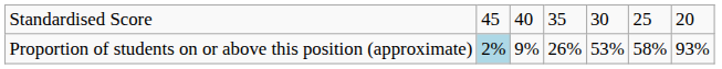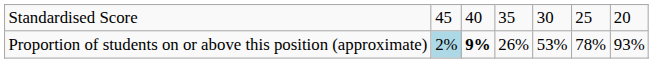row 2 | column 3: normal -> bold
row 2 | column 6: 58% -> 78%
